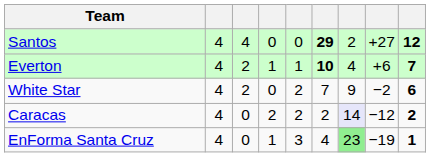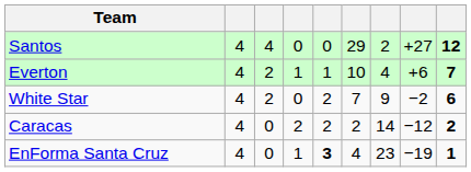Santos | column 6: bold -> normal
Everton | column 6: bold -> normal
Caracas | column 7: lavender background -> no background
EnForma Santa Cruz | column 5: normal -> bold
EnForma Santa Cruz | column 7: lightgreen background -> no background
